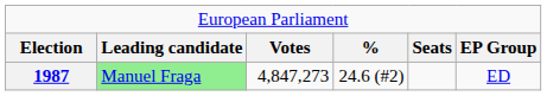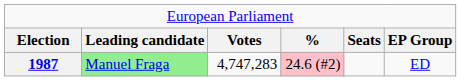1987 | column 3: 4,847,273 -> 4,747,283
1987 | column 4: no background -> pink background
